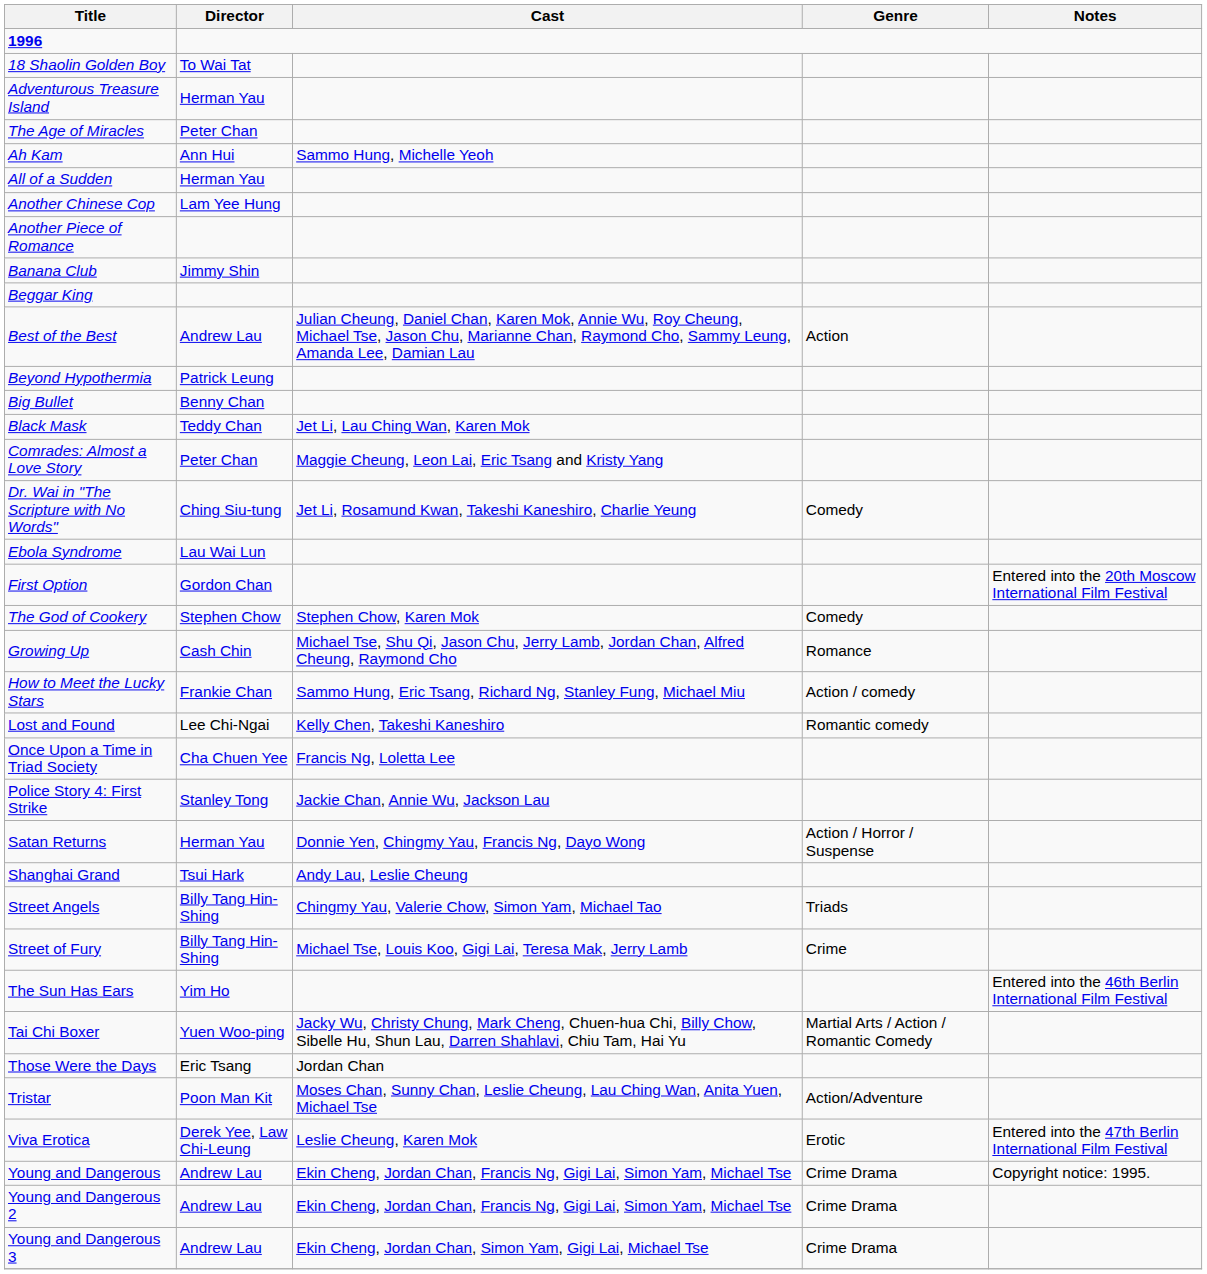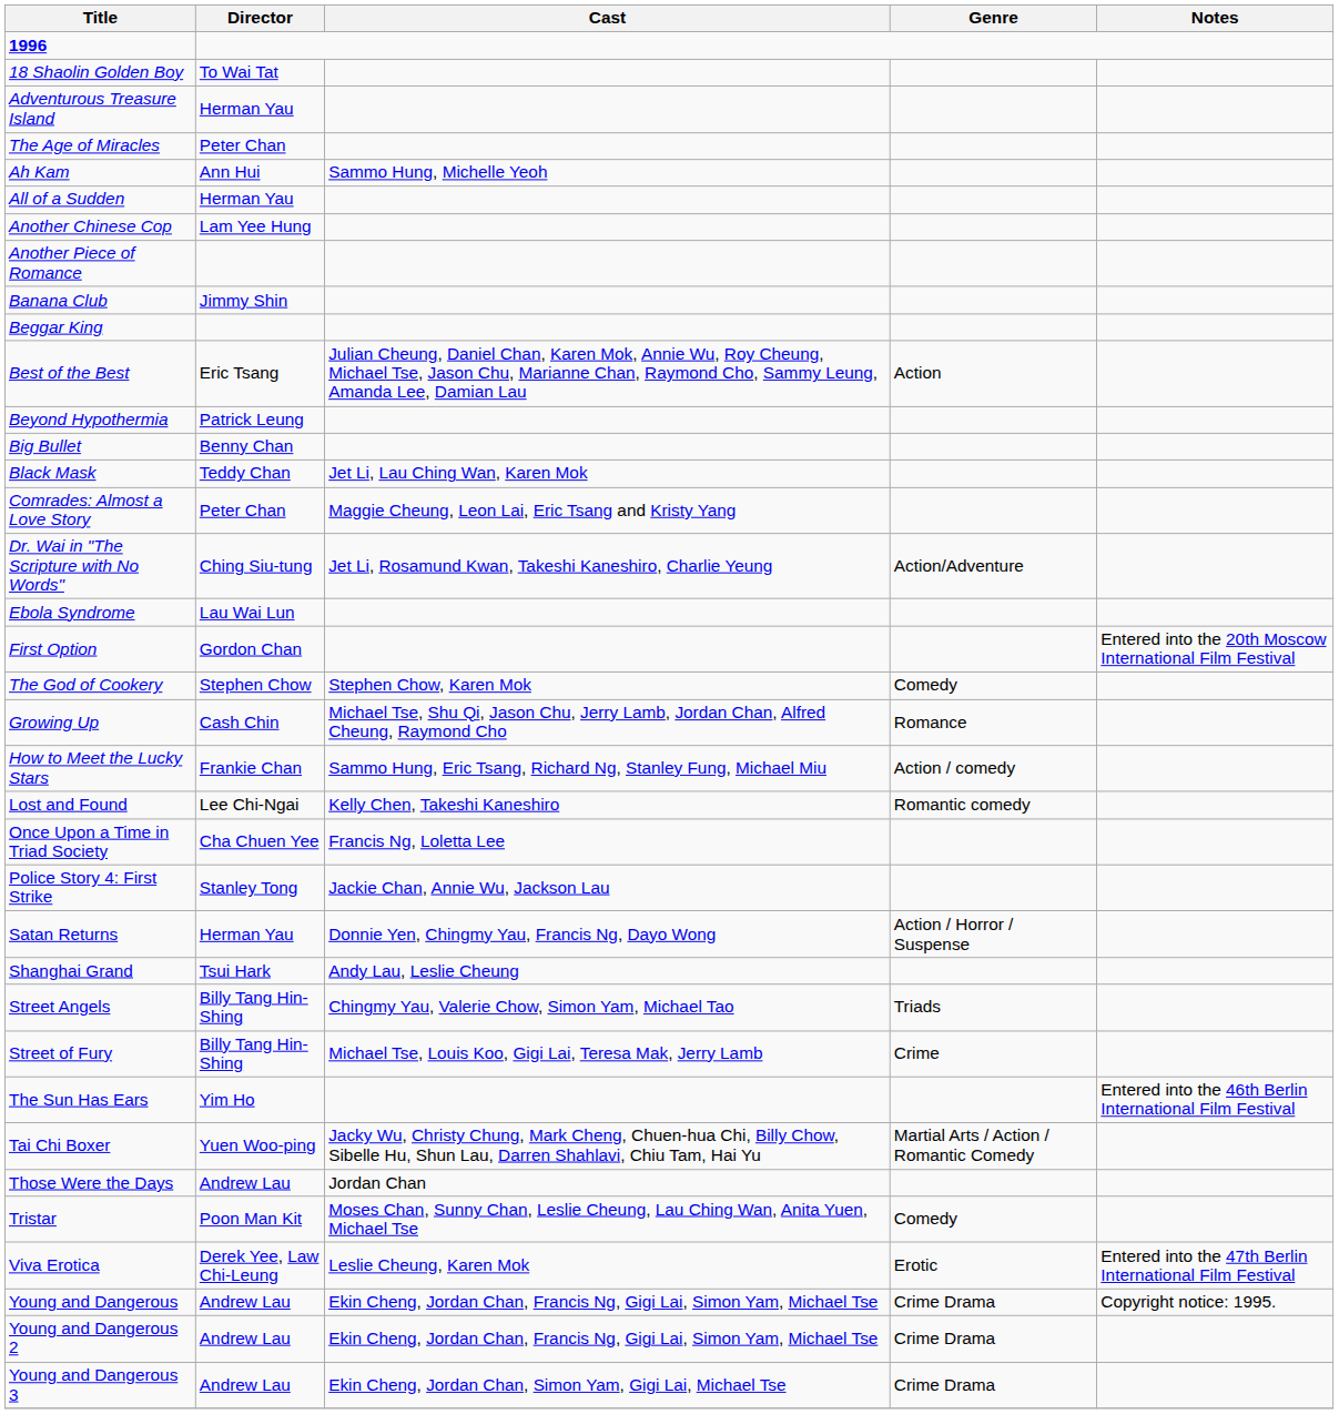Best of the Best | Director: Andrew Lau -> Eric Tsang
Dr. Wai in "The Scripture with No Words" | Genre: Comedy -> Action/Adventure
Those Were the Days | Director: Eric Tsang -> Andrew Lau
Tristar | Genre: Action/Adventure -> Comedy
